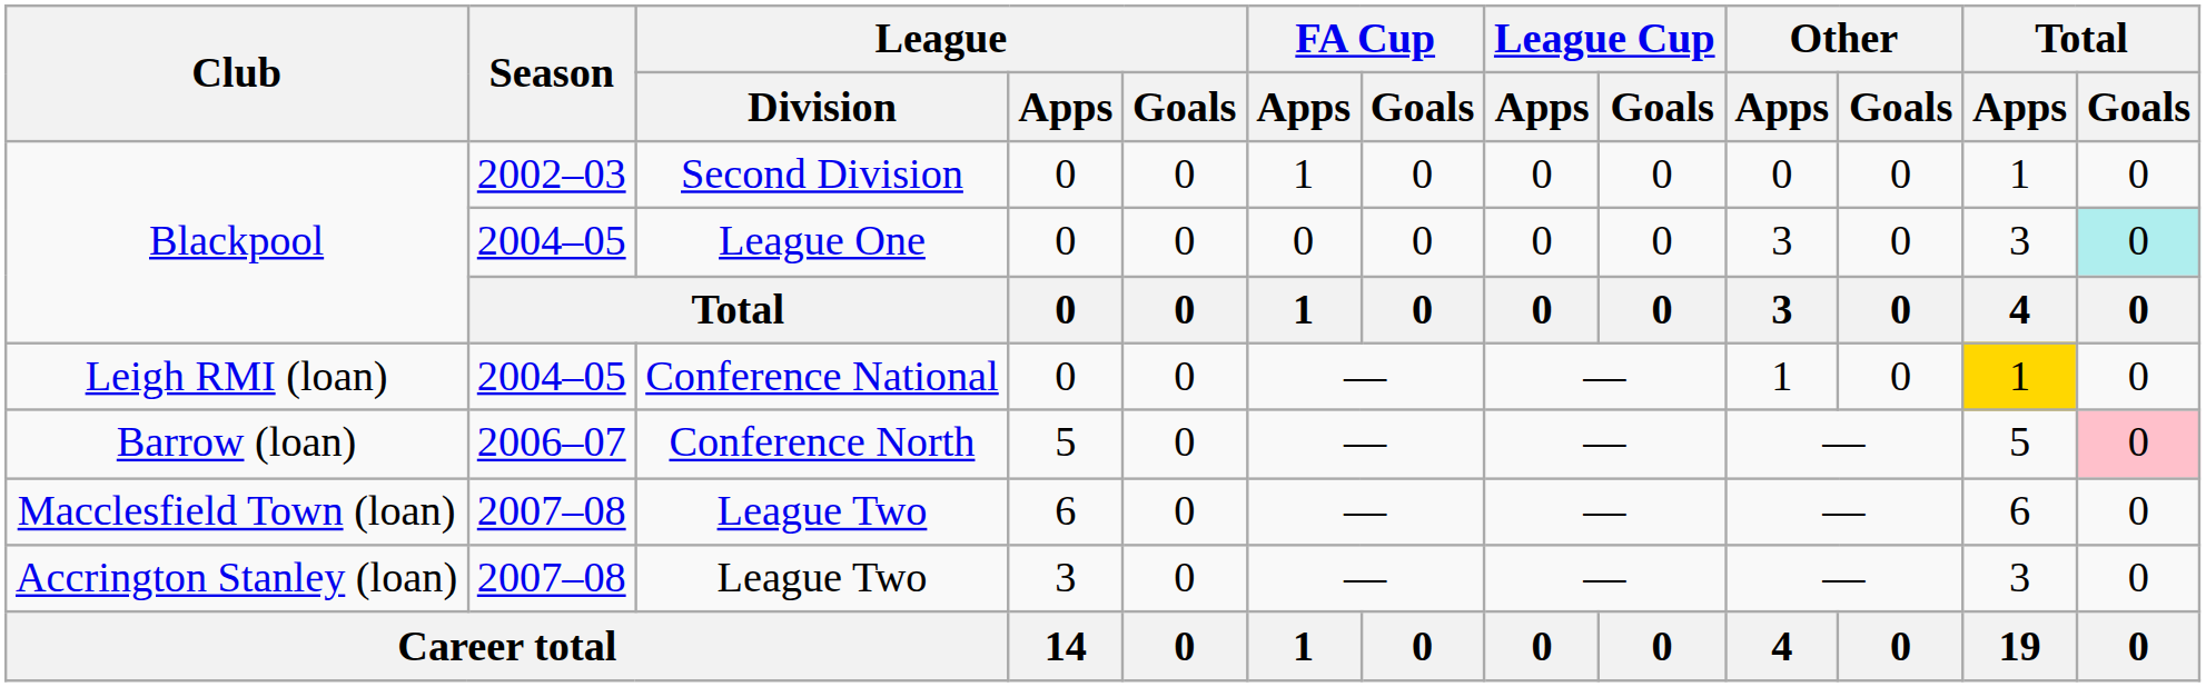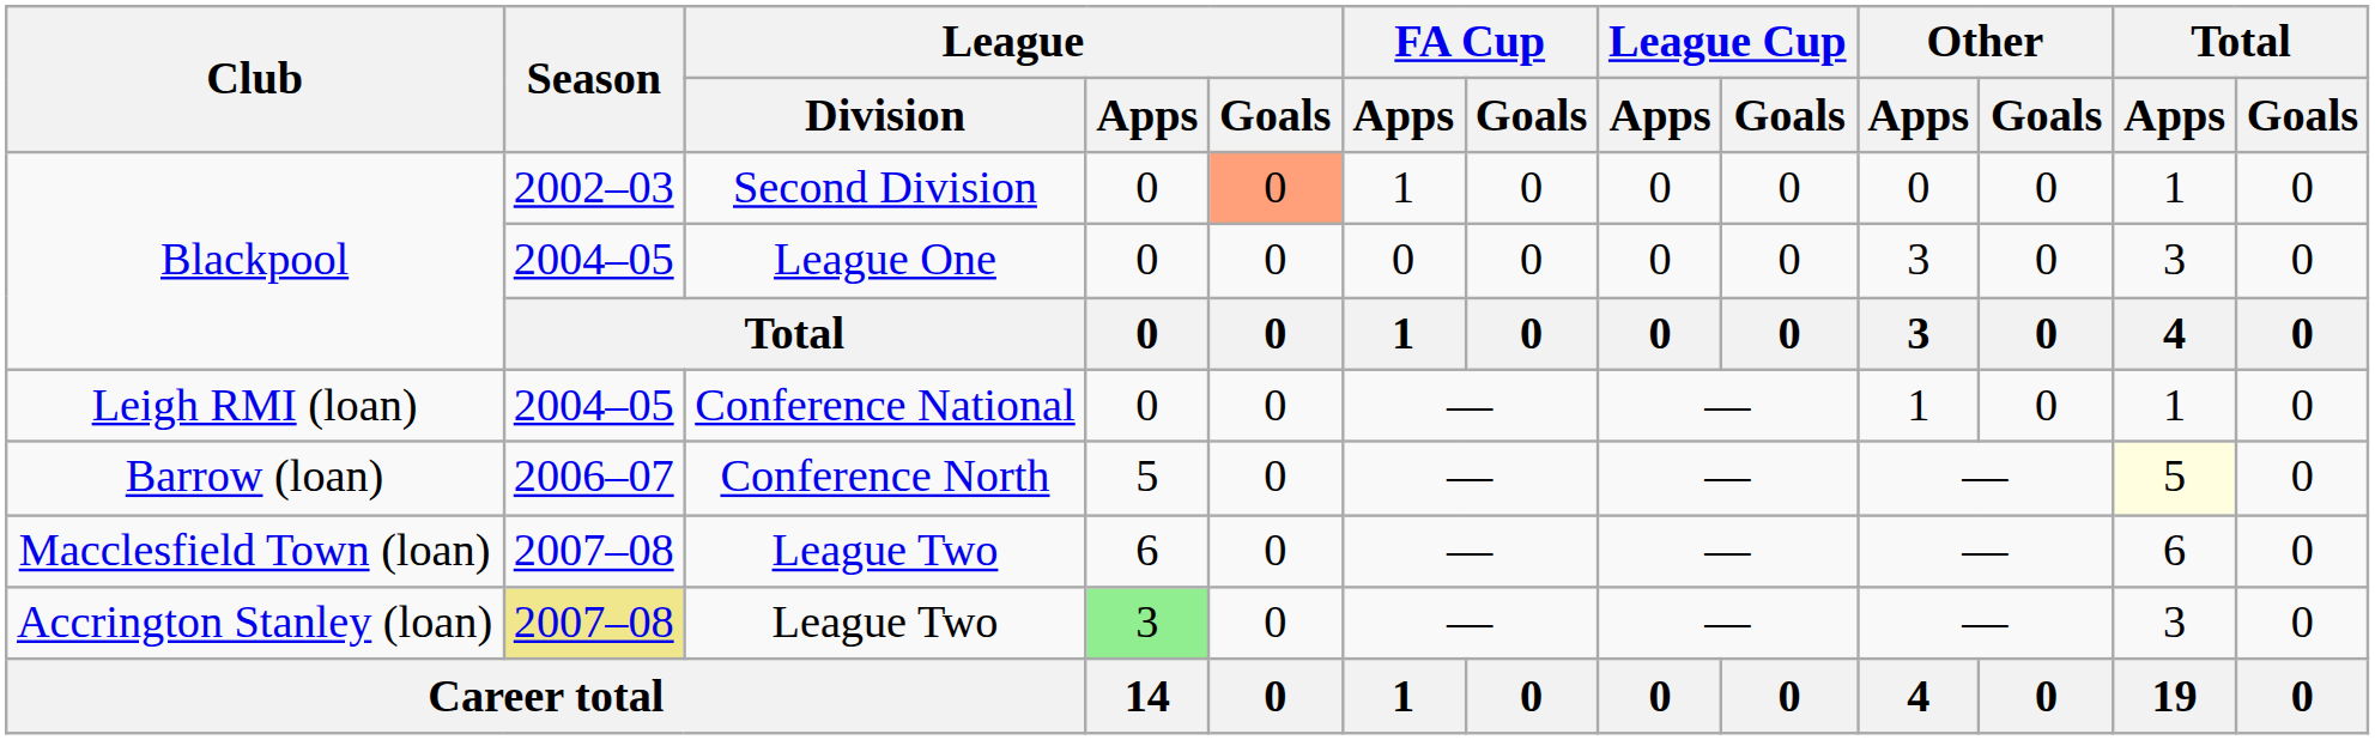Blackpool / Second Division | League / Goals: no background -> lightsalmon background
Blackpool / League One | Total / Goals: paleturquoise background -> no background
Leigh RMI (loan) | Total / Apps: gold background -> no background
Barrow (loan) | Total / Apps: no background -> lightyellow background
Barrow (loan) | Total / Goals: pink background -> no background
Accrington Stanley (loan) | Season: no background -> khaki background
Accrington Stanley (loan) | League / Apps: no background -> lightgreen background
